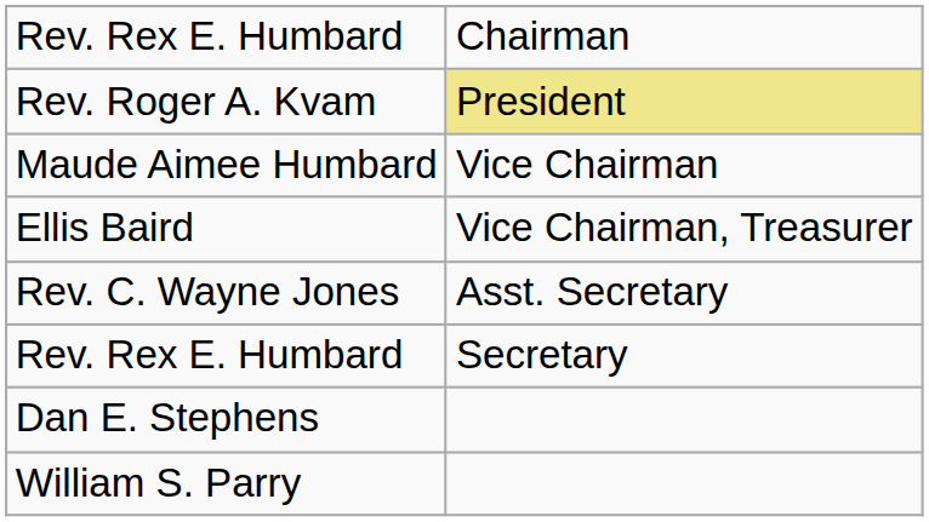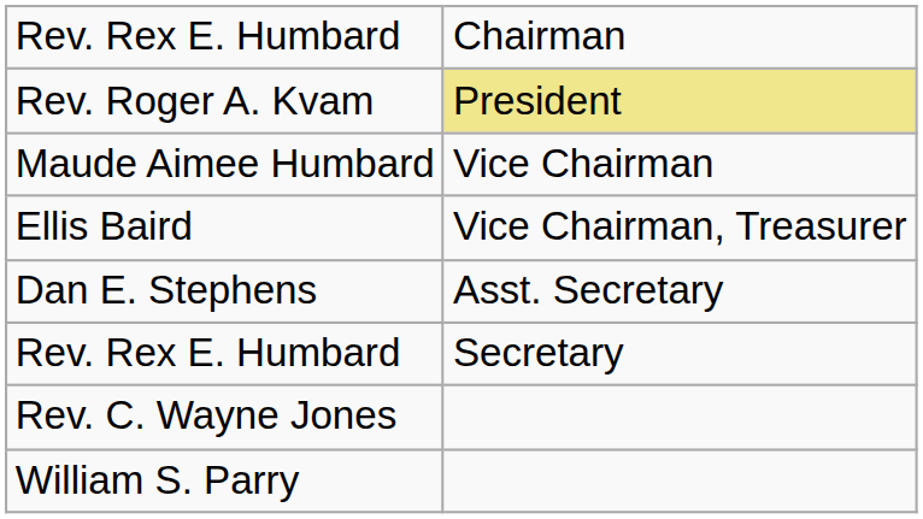row 5 | column 1: Rev. C. Wayne Jones -> Dan E. Stephens
row 7 | column 1: Dan E. Stephens -> Rev. C. Wayne Jones
